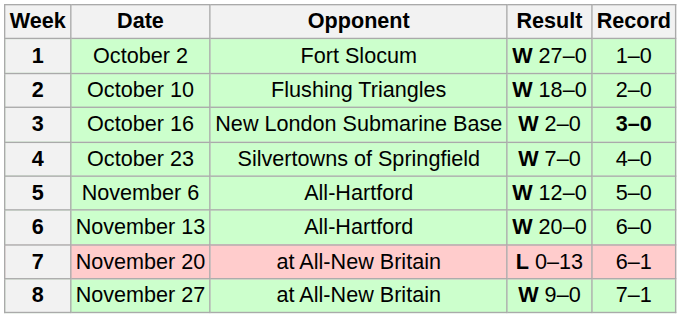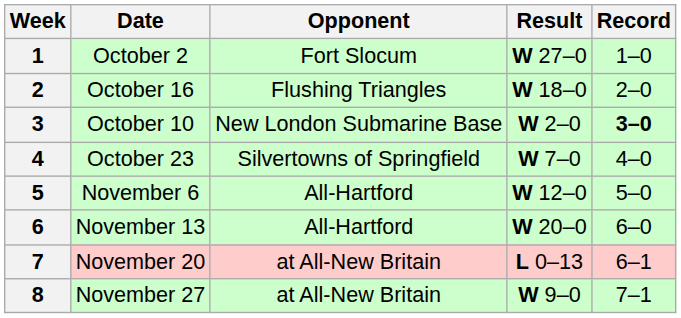2 | Date: October 10 -> October 16
3 | Date: October 16 -> October 10
